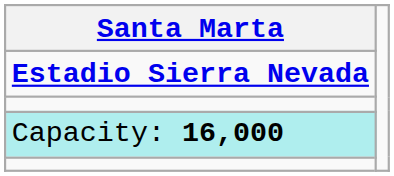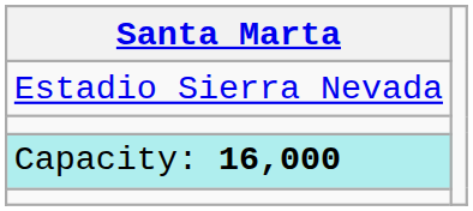row 2 | Santa Marta: bold -> normal
